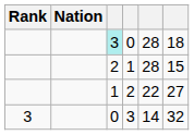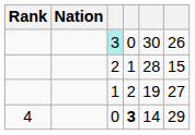row 2 | column 5: 28 -> 30
row 2 | column 6: 18 -> 26
row 4 | column 5: 22 -> 19
row 5 | Rank: 3 -> 4
row 5 | column 4: normal -> bold
row 5 | column 6: 32 -> 29
